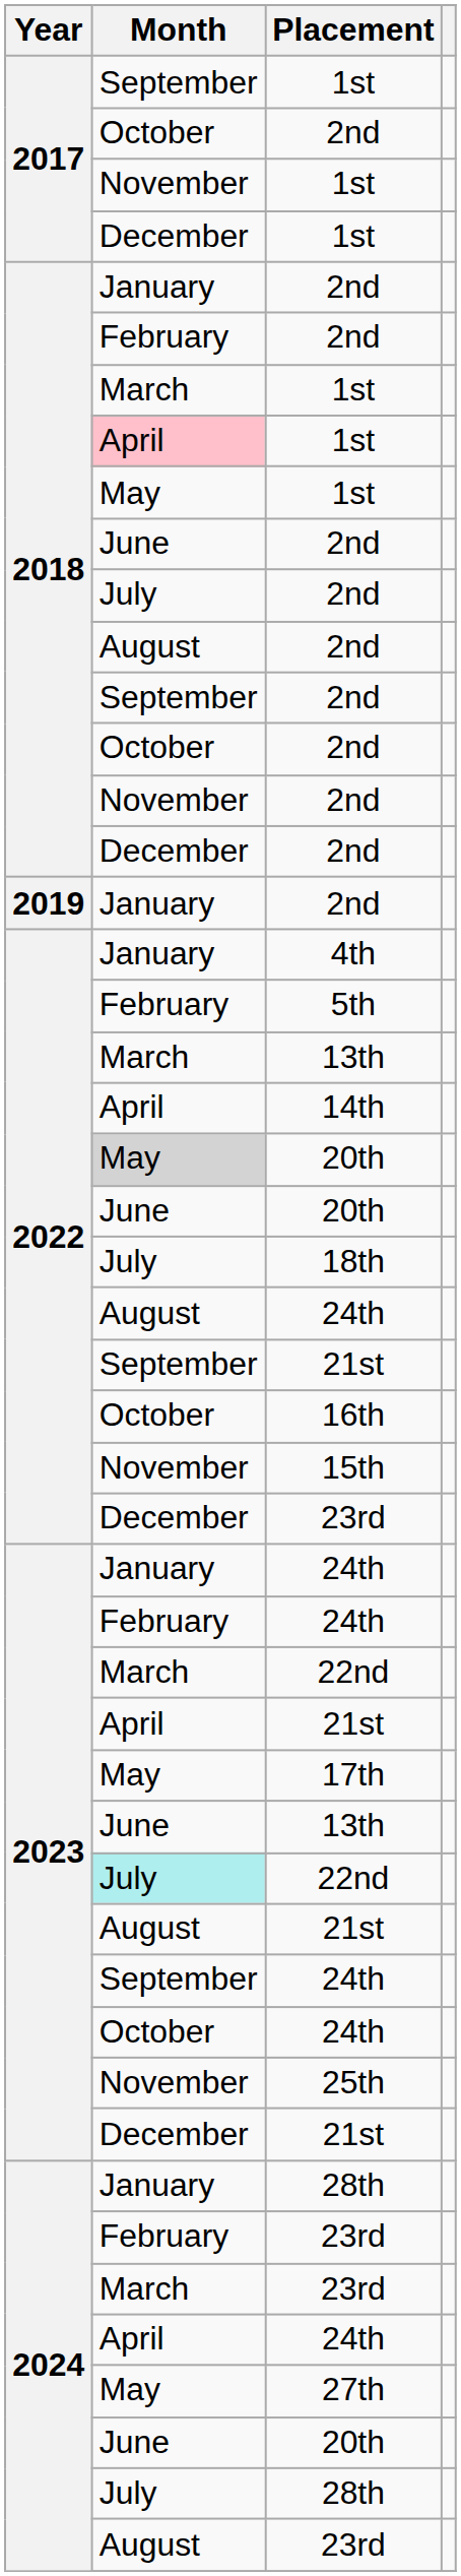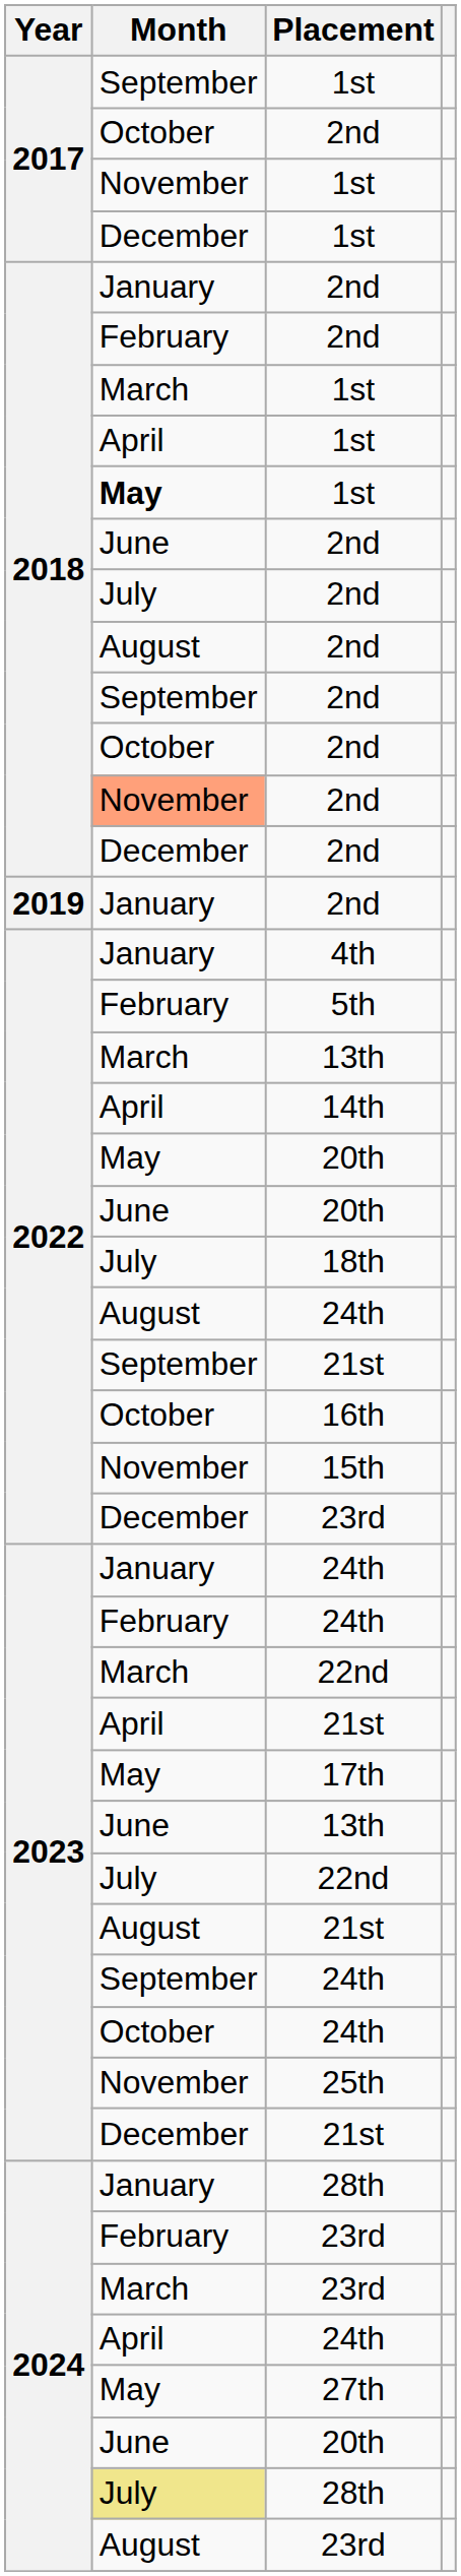April / 1st | Month: pink background -> no background
May / 1st | Month: normal -> bold
November / 2nd | Month: no background -> lightsalmon background
May / 20th | Month: lightgrey background -> no background
July / 22nd | Month: paleturquoise background -> no background
July / 28th | Month: no background -> khaki background
